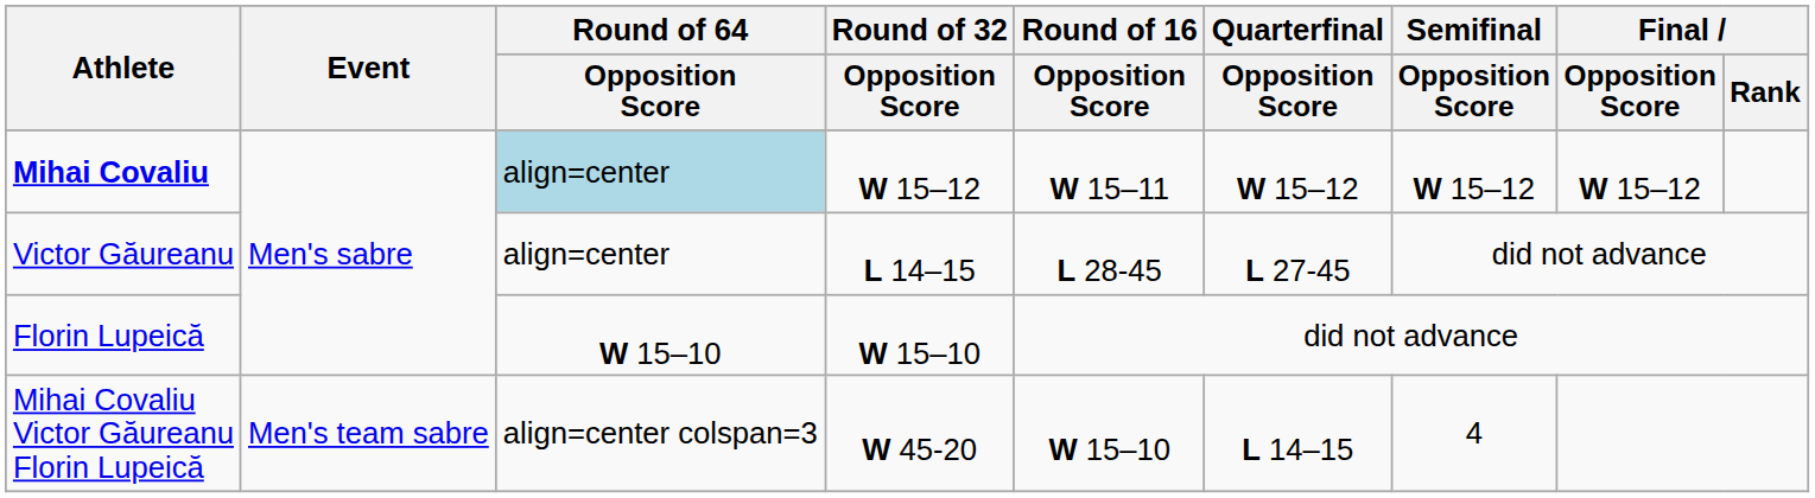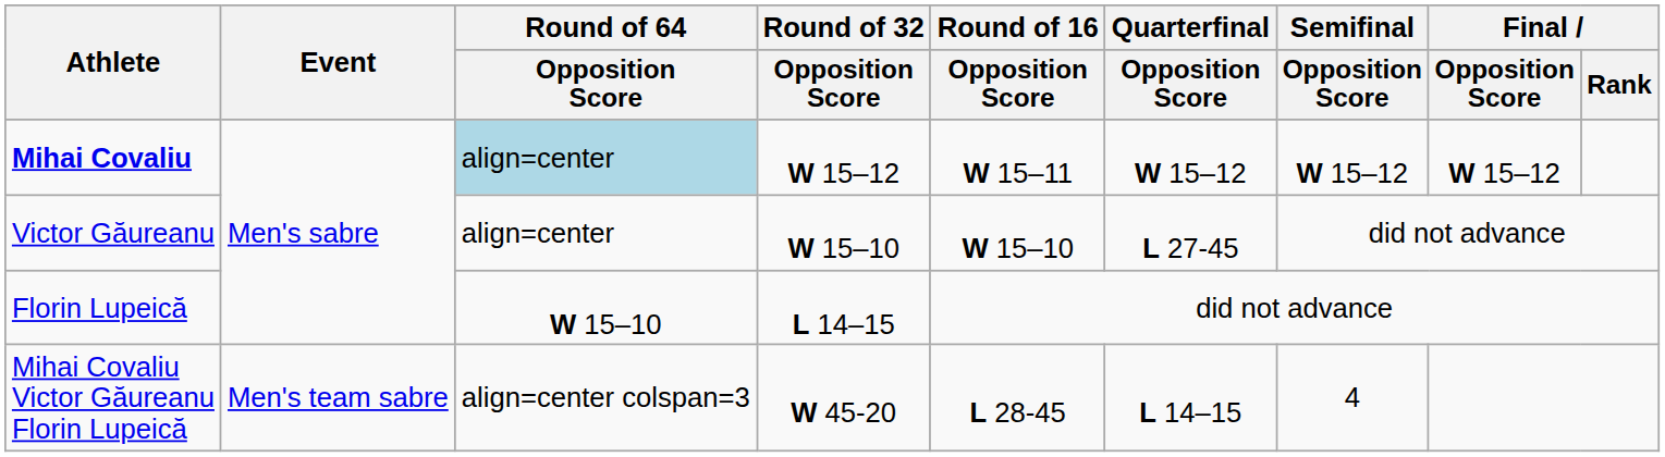Victor Găureanu | Round of 32 / Opposition Score: L 14–15 -> W 15–10
Victor Găureanu | Round of 16 / Opposition Score: L 28-45 -> W 15–10
Florin Lupeică | Round of 32 / Opposition Score: W 15–10 -> L 14–15
Mihai Covaliu Victor Găureanu Florin Lupeică | Round of 16 / Opposition Score: W 15–10 -> L 28-45
